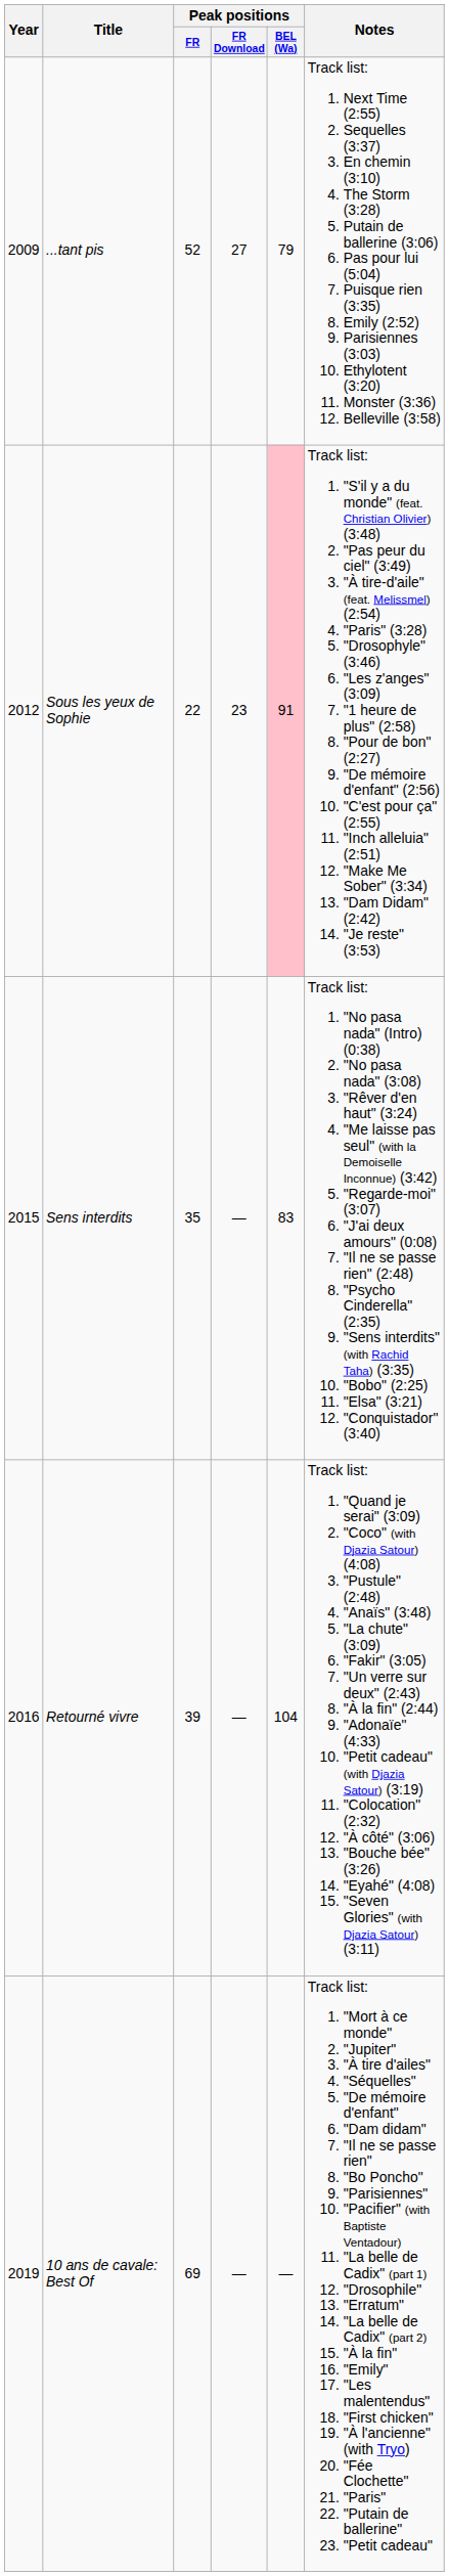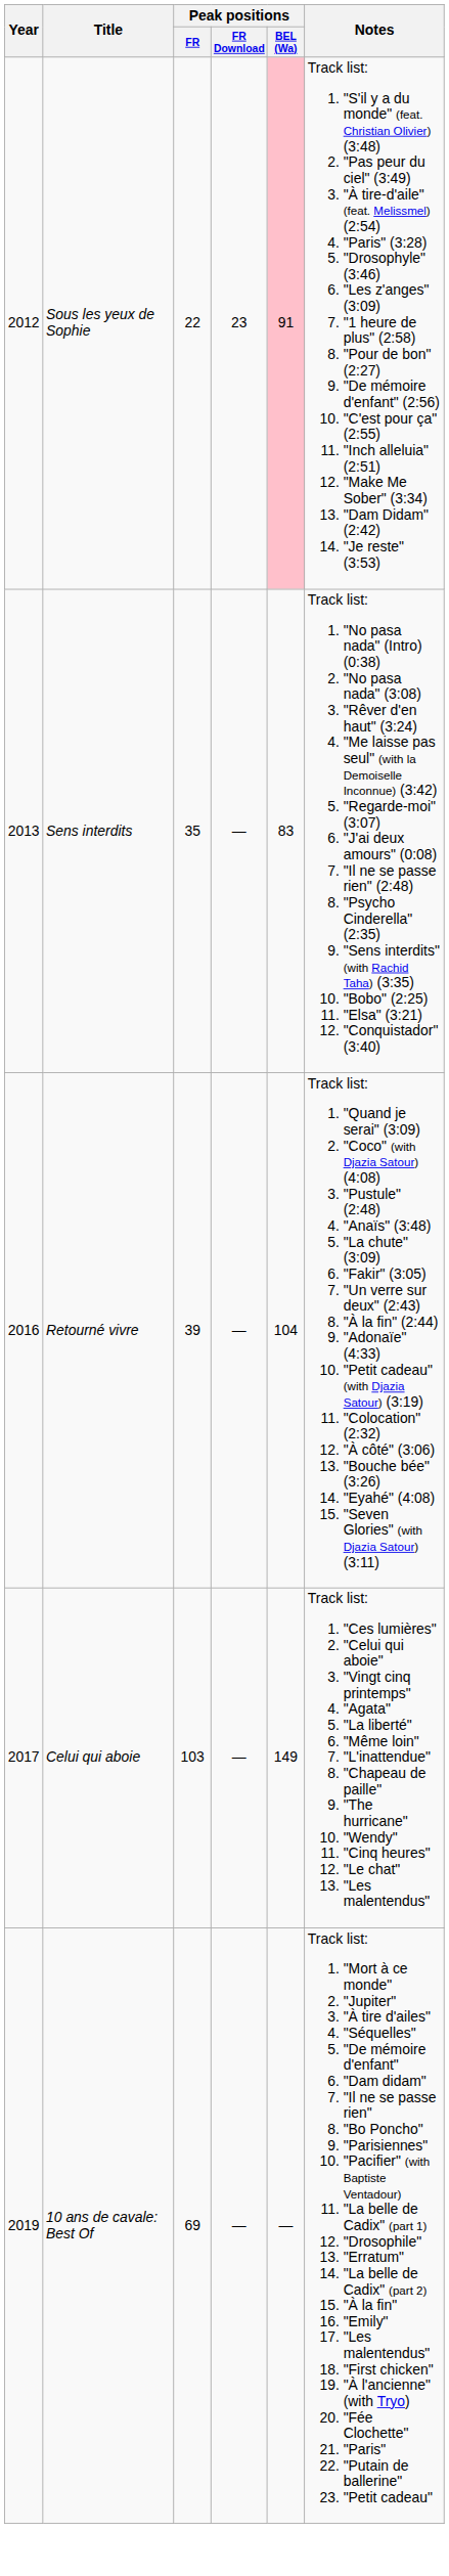- row: 2009 | ...tant pis | 52 | 27 | 79 | Track list: Next Time (2:55) Sequelles (3:37) En chemin (3:10) The Storm (3:28) Putain de ballerine (3:06) Pas pour lui (5:04) Puisque rien (3:35) Emily (2:52) Parisiennes (3:03) Ethylotent (3:20) Monster (3:36) Belleville (3:58)
Sens interdits | Year: 2015 -> 2013
+ row: 2017 | Celui qui aboie | 103 | — | 149 | Track list: "Ces lumières" "Celui qui aboie" "Vingt cinq printemps" "Agata" "La liberté" "Même loin" "L'inattendue" "Chapeau de paille" "The hurricane" "Wendy" "Cinq heures" "Le chat" "Les malentendus"
